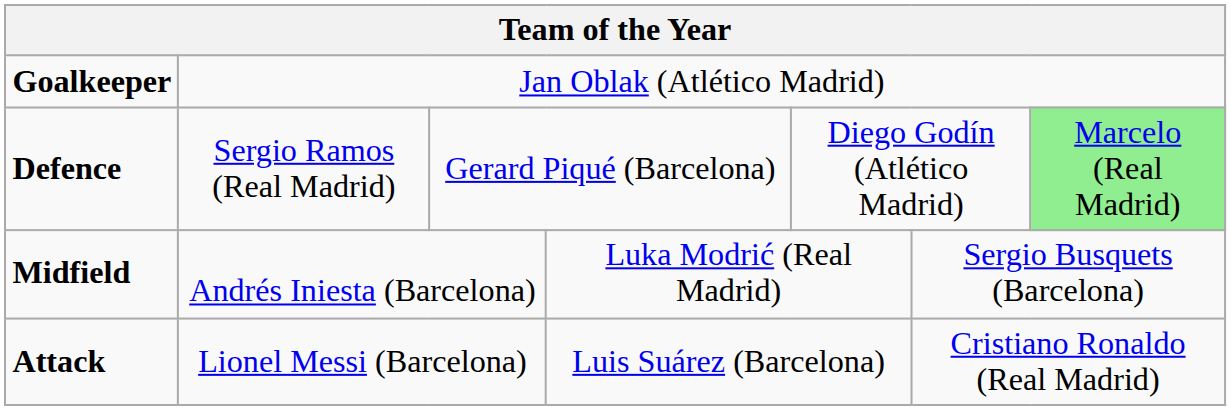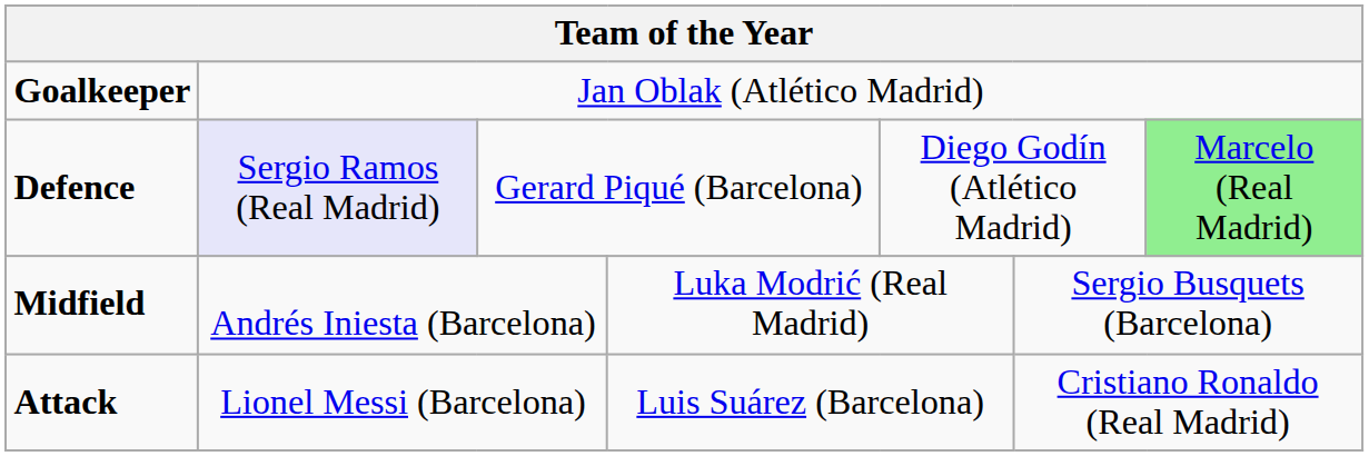Defence | column 2: no background -> lavender background
